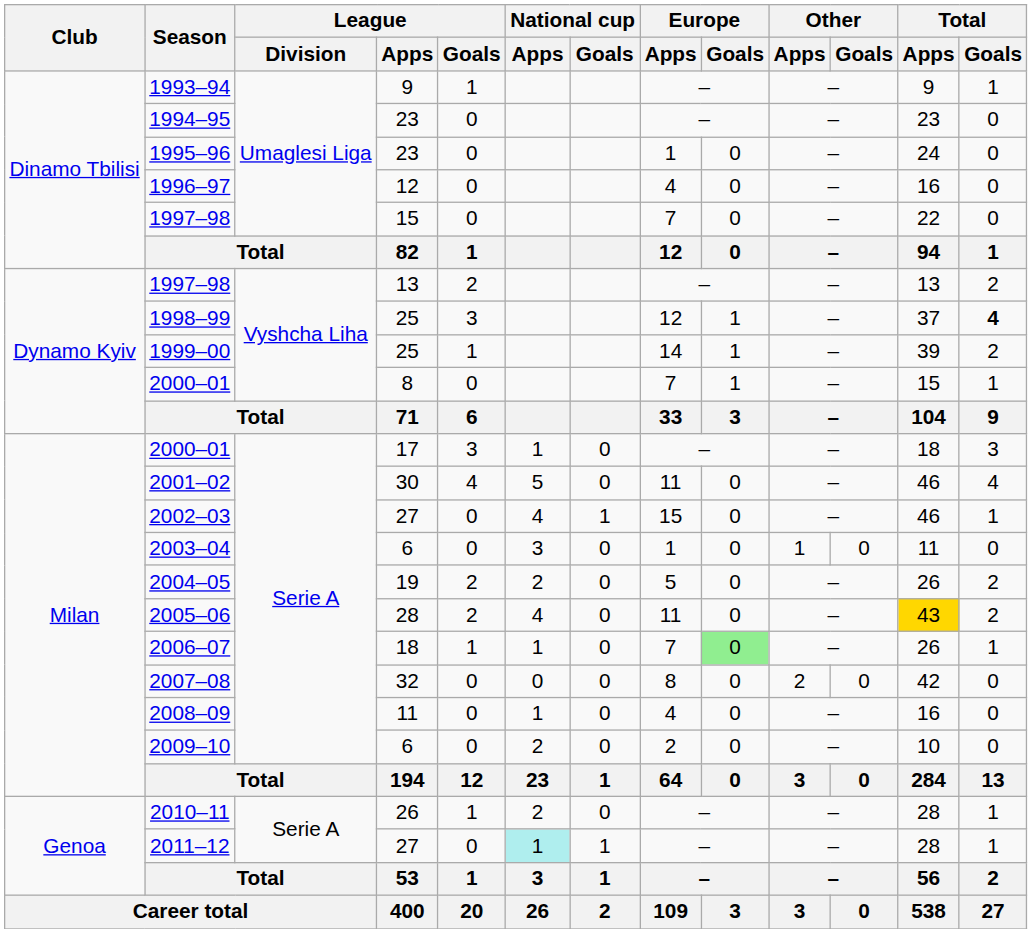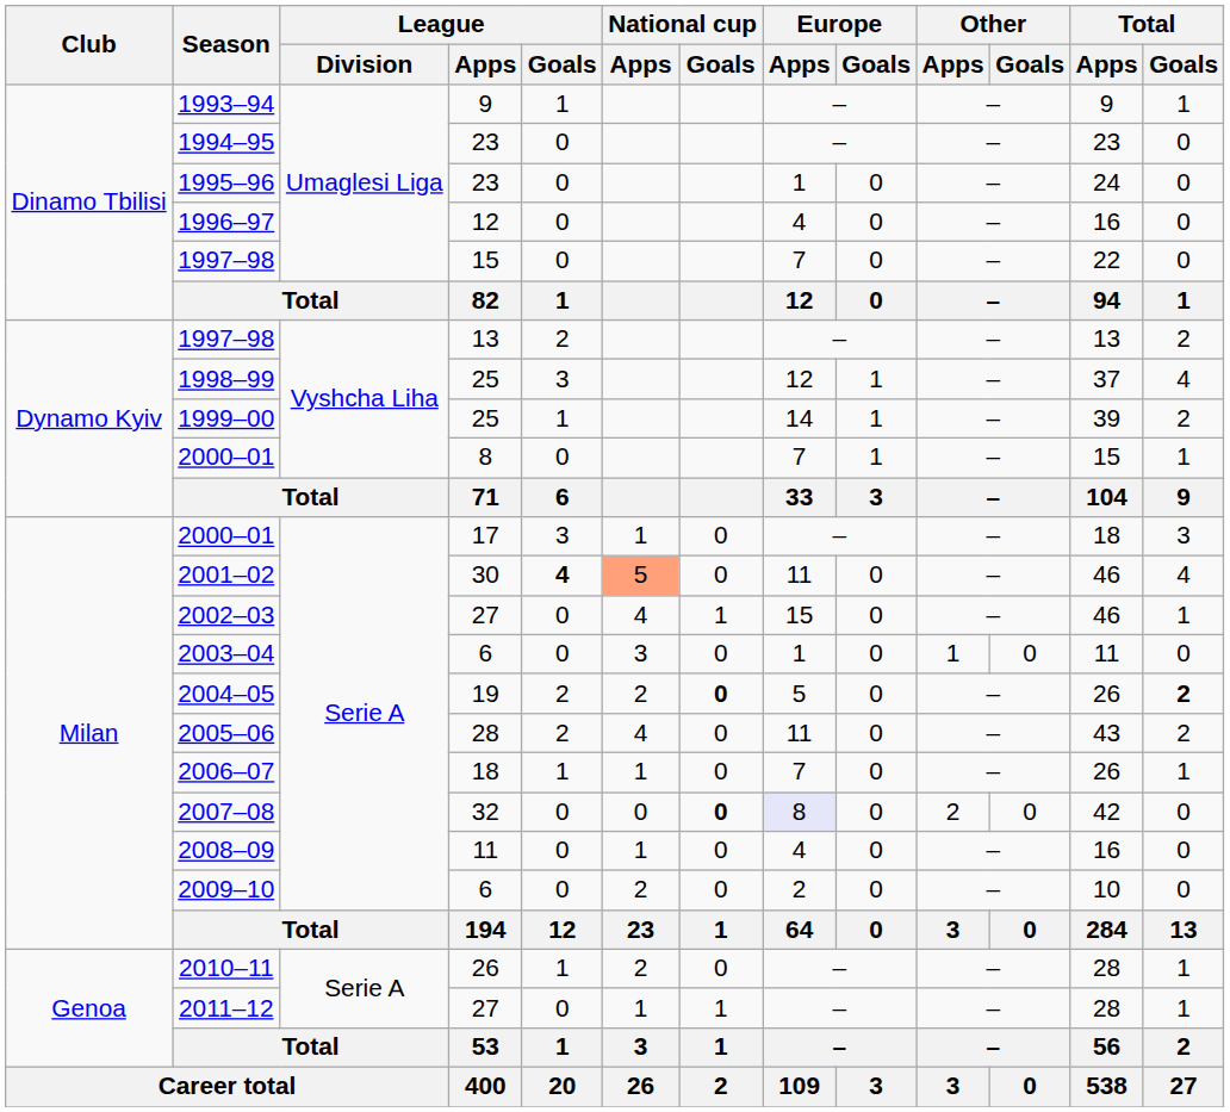1998–99 | Total / Goals: bold -> normal
2001–02 | League / Goals: normal -> bold
2001–02 | National cup / Apps: no background -> lightsalmon background
2004–05 | National cup / Goals: normal -> bold
2004–05 | Total / Goals: normal -> bold
2005–06 | Total / Apps: gold background -> no background
2006–07 | Europe / Goals: lightgreen background -> no background
2007–08 | National cup / Goals: normal -> bold
2007–08 | Europe / Apps: no background -> lavender background
2011–12 | National cup / Apps: paleturquoise background -> no background
